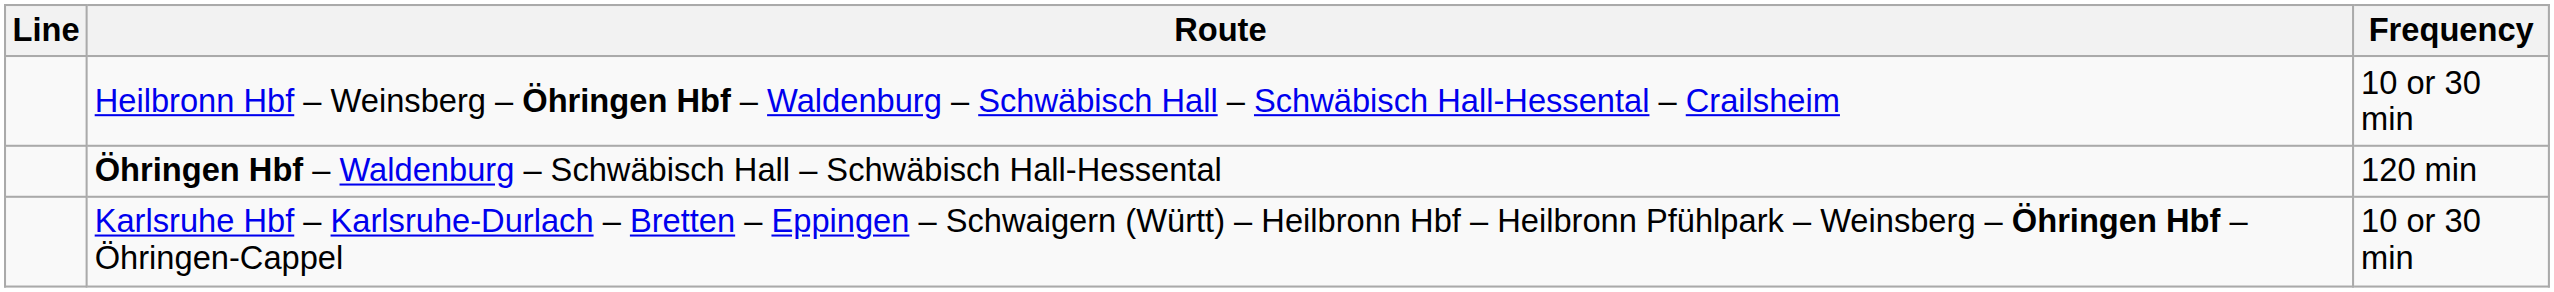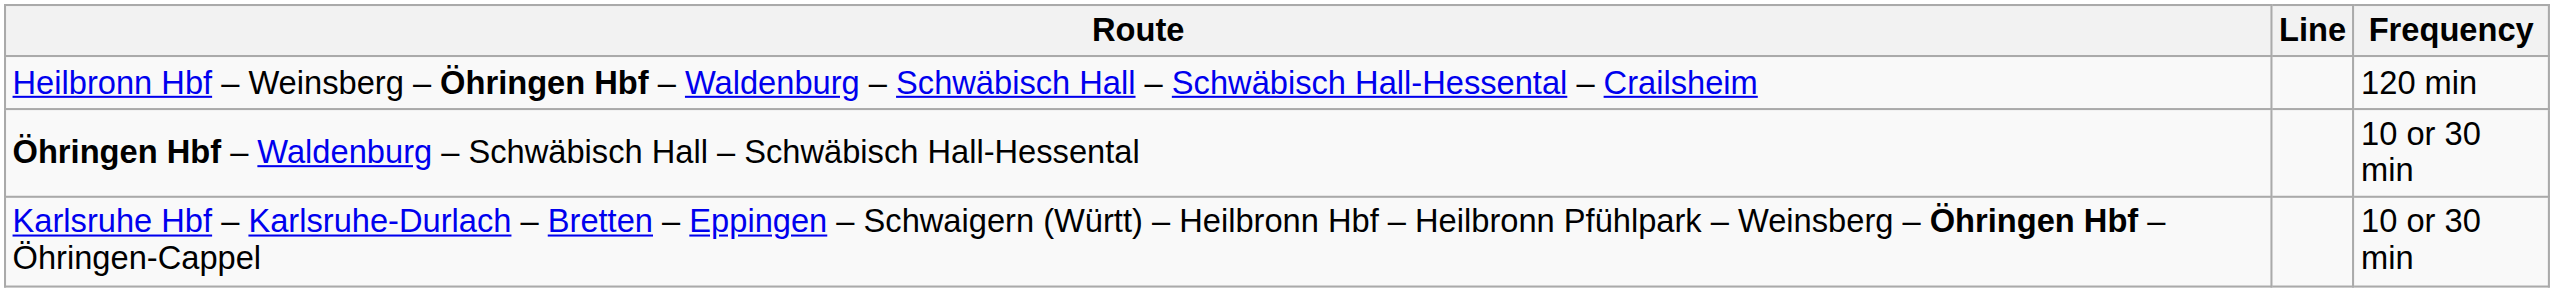columns swapped: Line <-> Route
row 2 | Frequency: 10 or 30 min -> 120 min
row 3 | Frequency: 120 min -> 10 or 30 min
